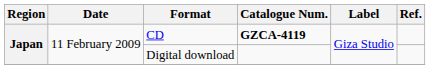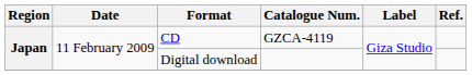CD | Catalogue Num.: bold -> normal
